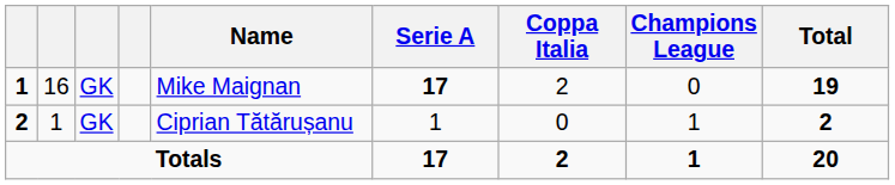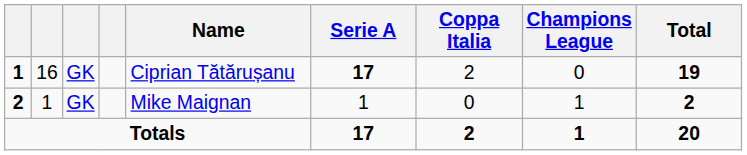row 2 | Name: Mike Maignan -> Ciprian Tătărușanu
row 3 | Name: Ciprian Tătărușanu -> Mike Maignan
